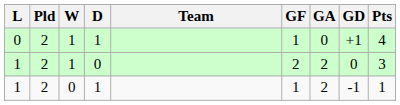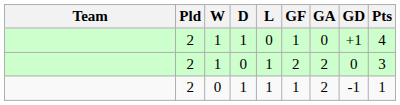columns swapped: Team <-> L
